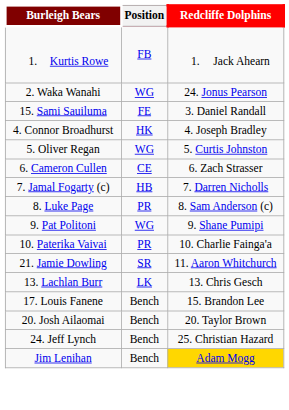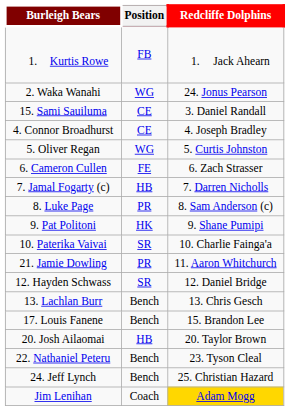15. Sami Sauiluma | Position: FE -> CE
4. Connor Broadhurst | Position: HK -> CE
6. Cameron Cullen | Position: CE -> FE
9. Pat Politoni | Position: WG -> HK
10. Paterika Vaivai | Position: PR -> SR
21. Jamie Dowling | Position: SR -> PR
+ row: 12. Hayden Schwass | SR | 12. Daniel Bridge
13. Lachlan Burr | Position: LK -> Bench
20. Josh Ailaomai | Position: Bench -> HB
+ row: 22. Nathaniel Peteru | Bench | 23. Tyson Cleal
Jim Lenihan | Position: Bench -> Coach
